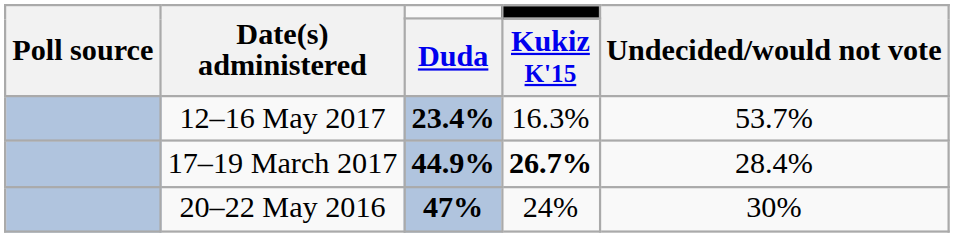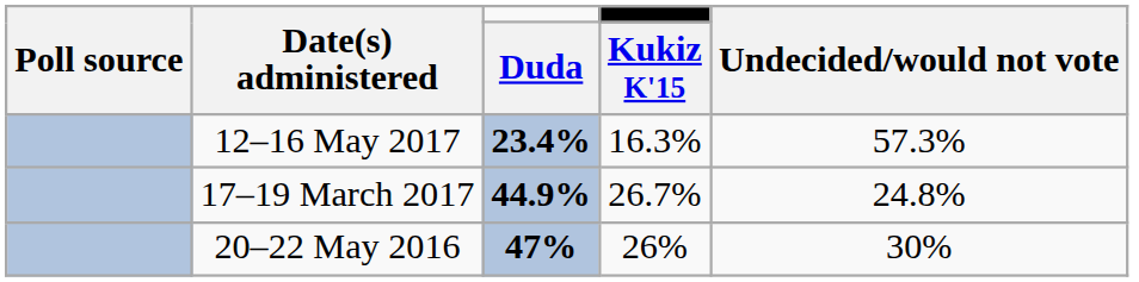12–16 May 2017 | Undecided/would not vote: 53.7% -> 57.3%
17–19 March 2017 | Kukiz K'15: bold -> normal
17–19 March 2017 | Undecided/would not vote: 28.4% -> 24.8%
20–22 May 2016 | Kukiz K'15: 24% -> 26%
